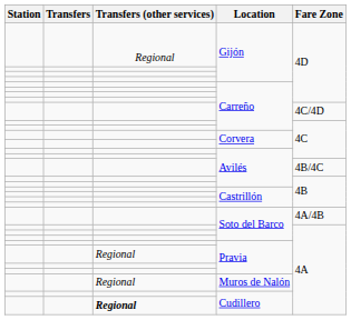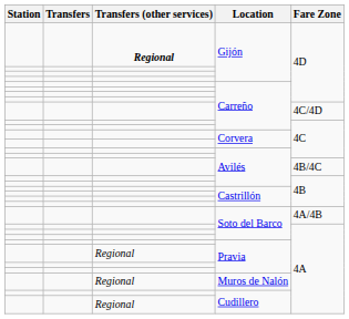Regional / Gijón | Transfers (other services): normal -> bold
Regional / Cudillero | Transfers (other services): bold -> normal
